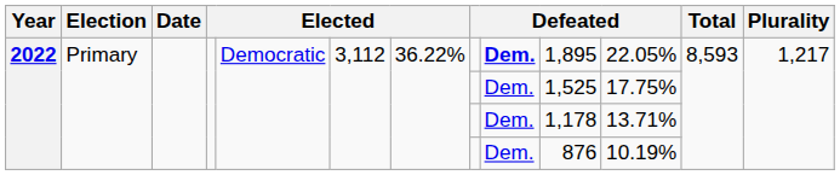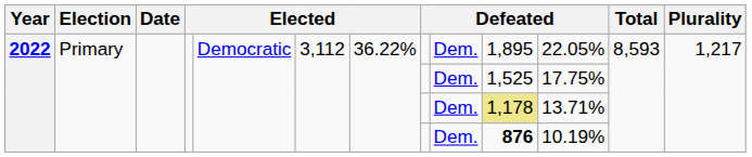row 2 | column 9: bold -> normal
row 4 | column 10: no background -> khaki background
row 5 | column 10: normal -> bold
